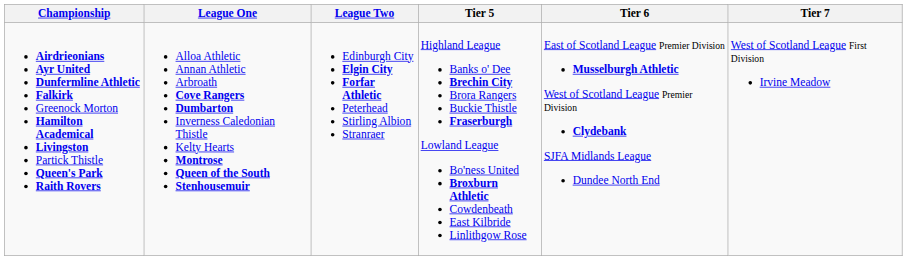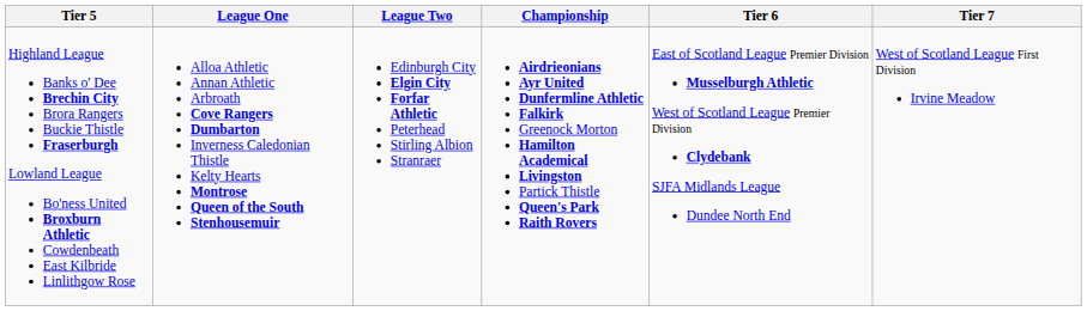columns swapped: Championship <-> Tier 5
